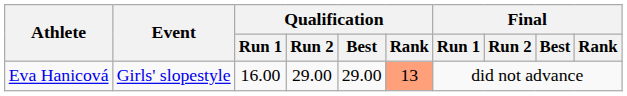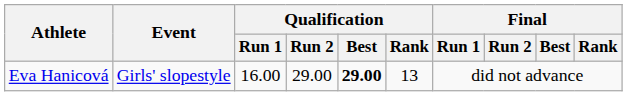Eva Hanicová | Qualification / Best: normal -> bold
Eva Hanicová | Qualification / Rank: lightsalmon background -> no background
